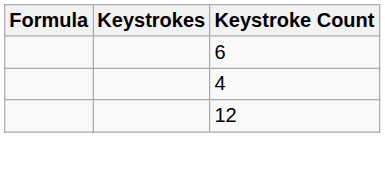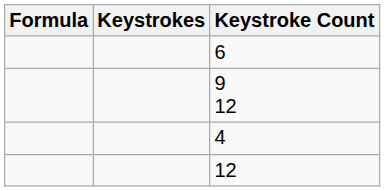+ row: 9 12
